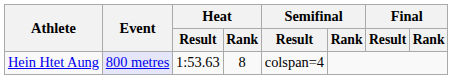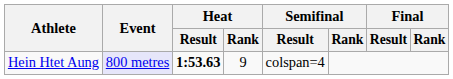Hein Htet Aung | Heat / Result: normal -> bold
Hein Htet Aung | Heat / Rank: 8 -> 9
